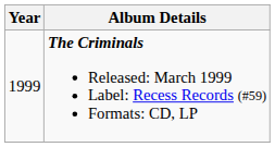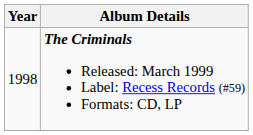row 2 | Year: 1999 -> 1998
